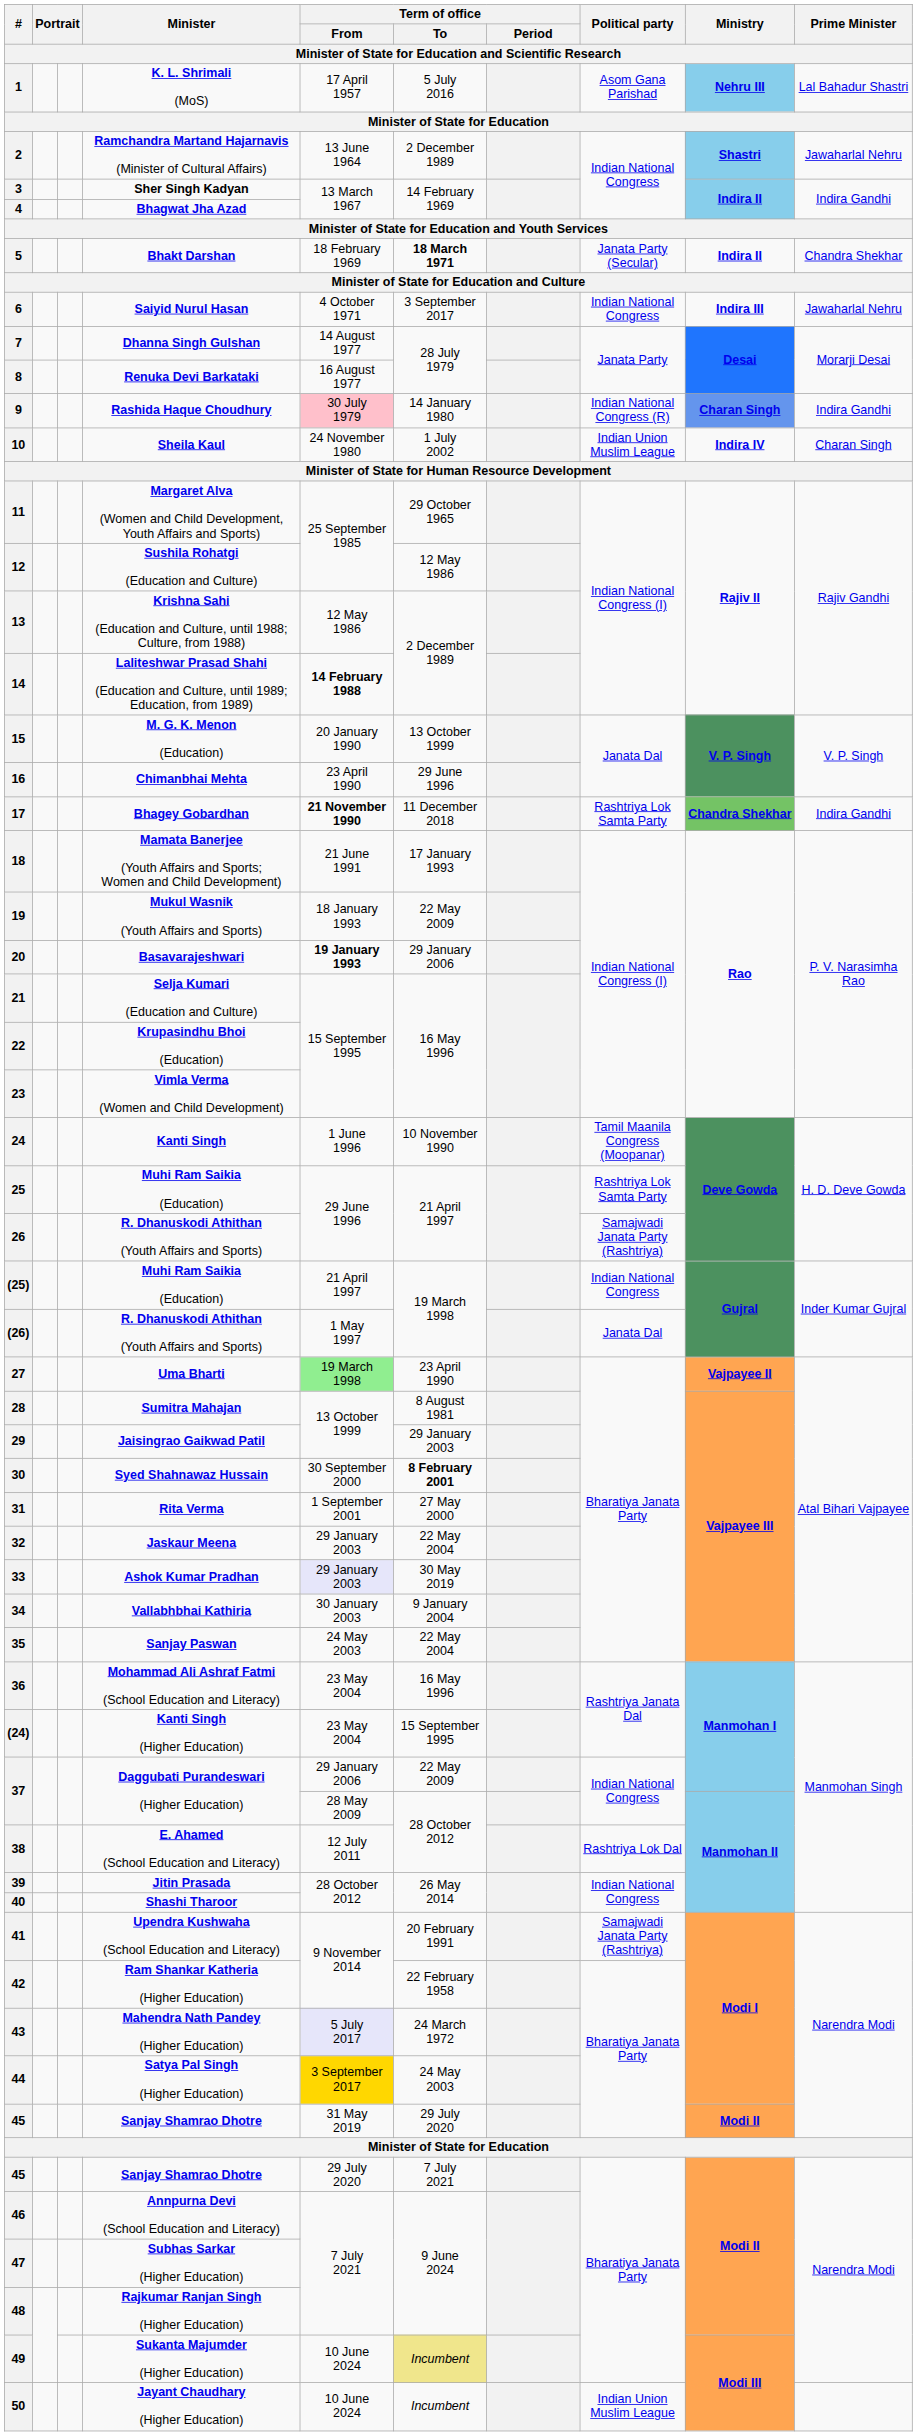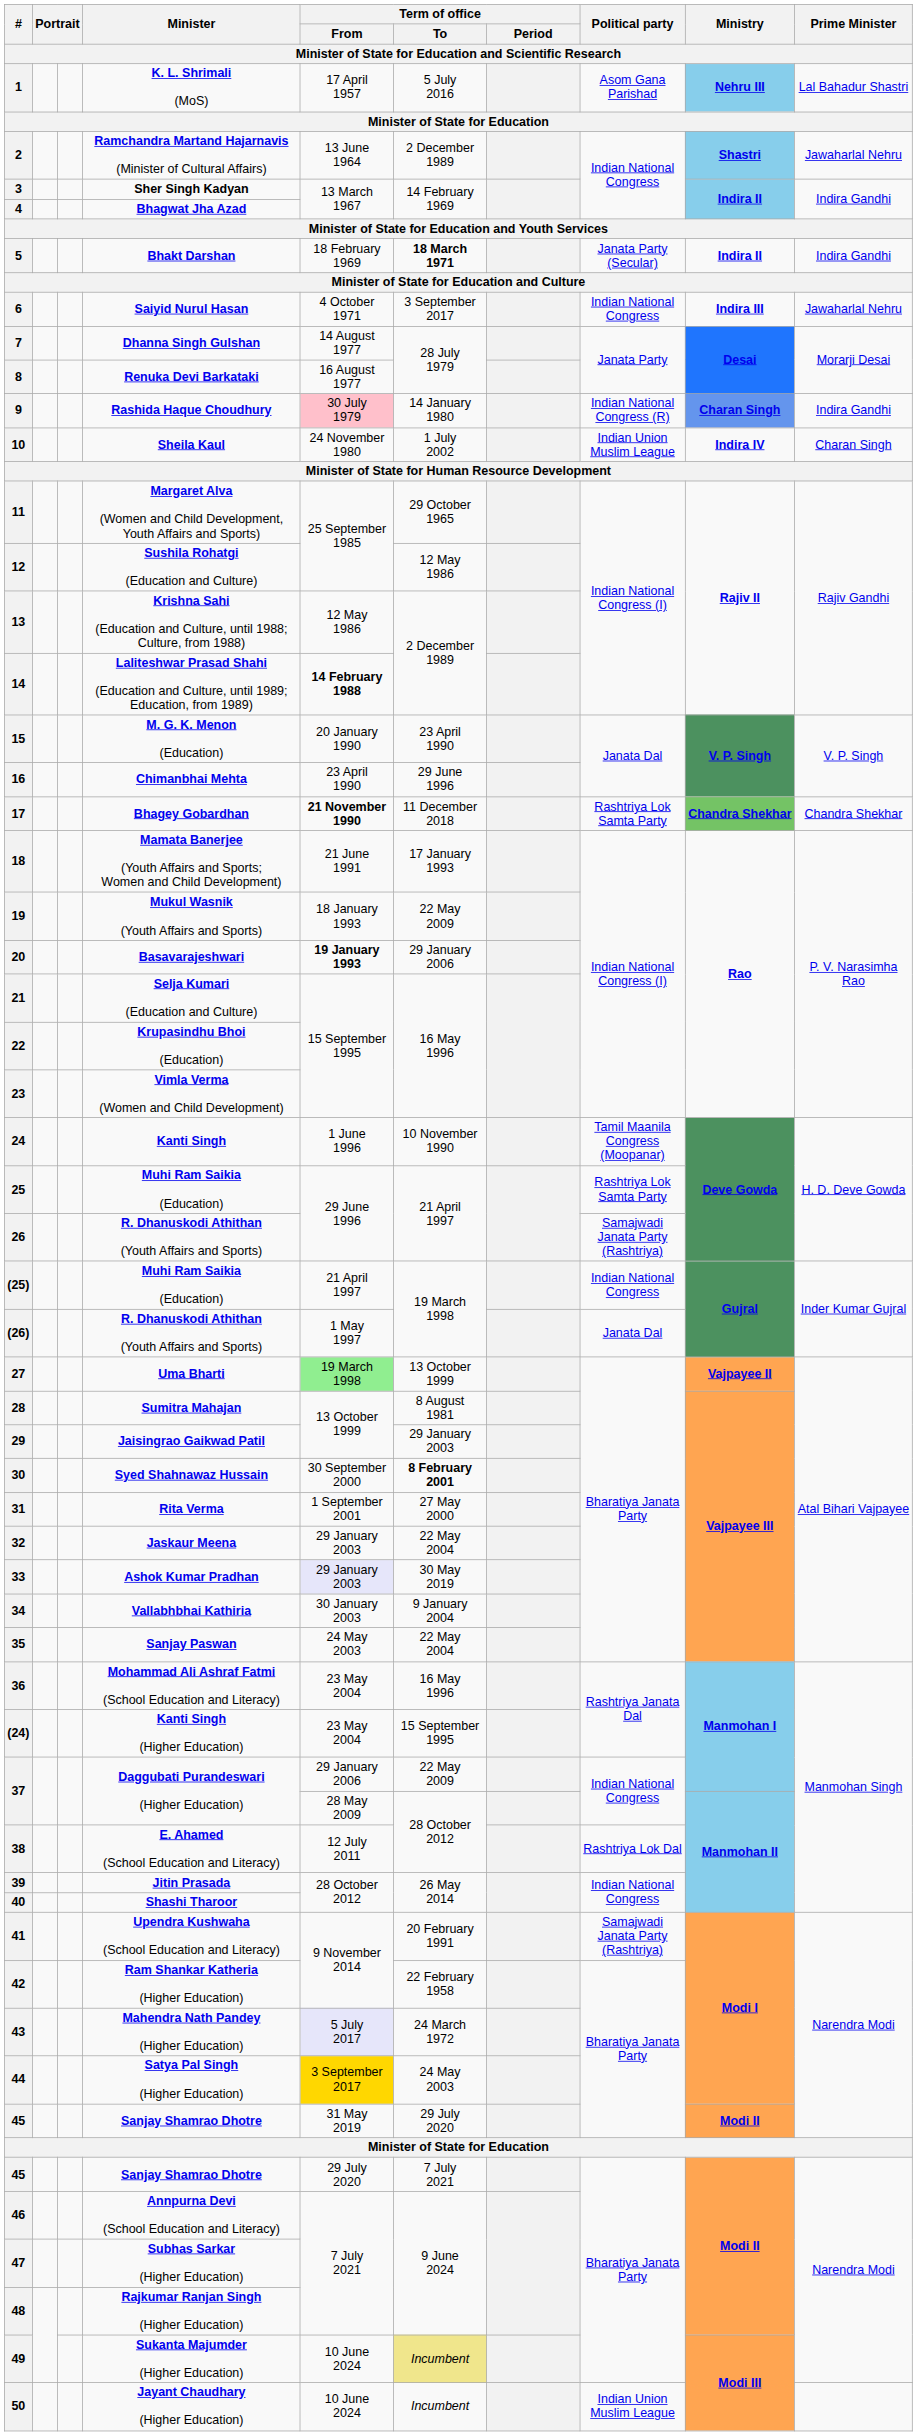5 | Prime Minister: Chandra Shekhar -> Indira Gandhi
15 | Term of office / To: 13 October 1999 -> 23 April 1990
17 | Prime Minister: Indira Gandhi -> Chandra Shekhar
27 | Term of office / To: 23 April 1990 -> 13 October 1999
